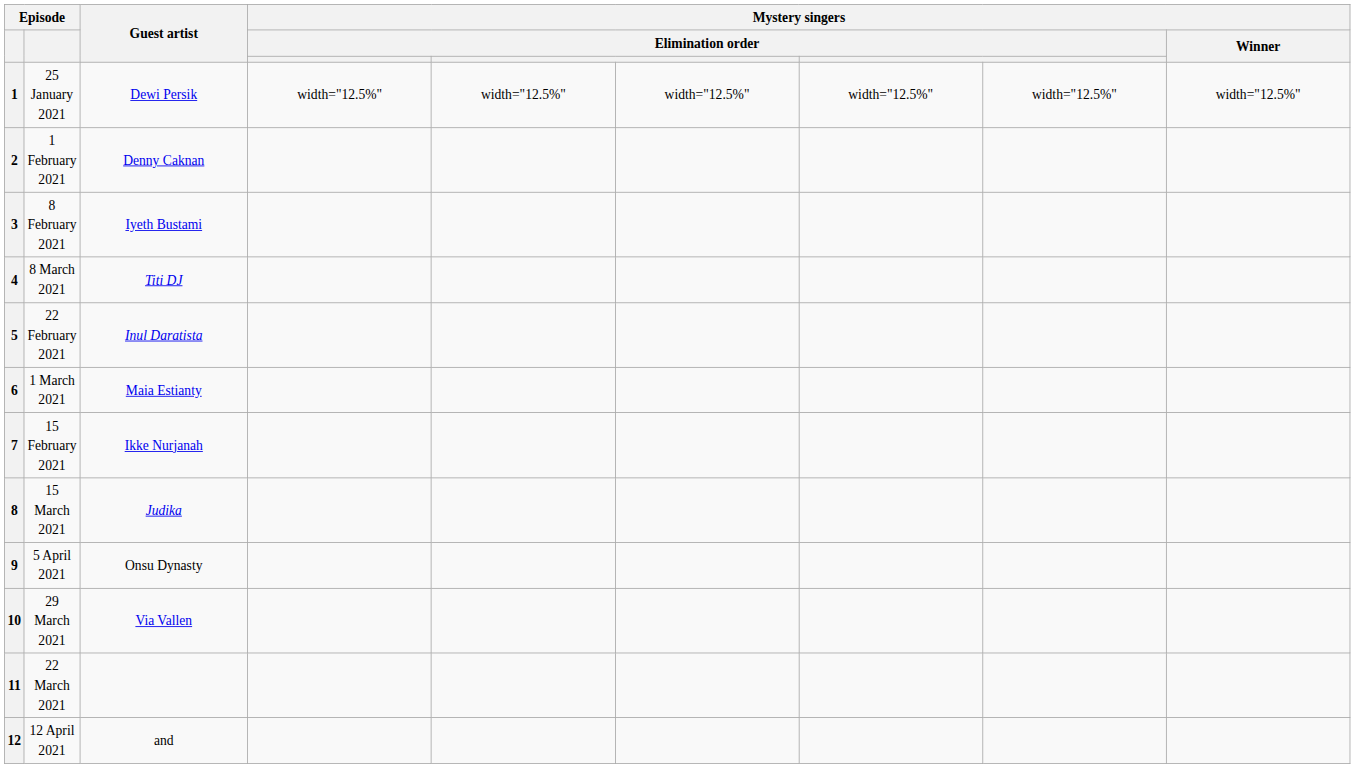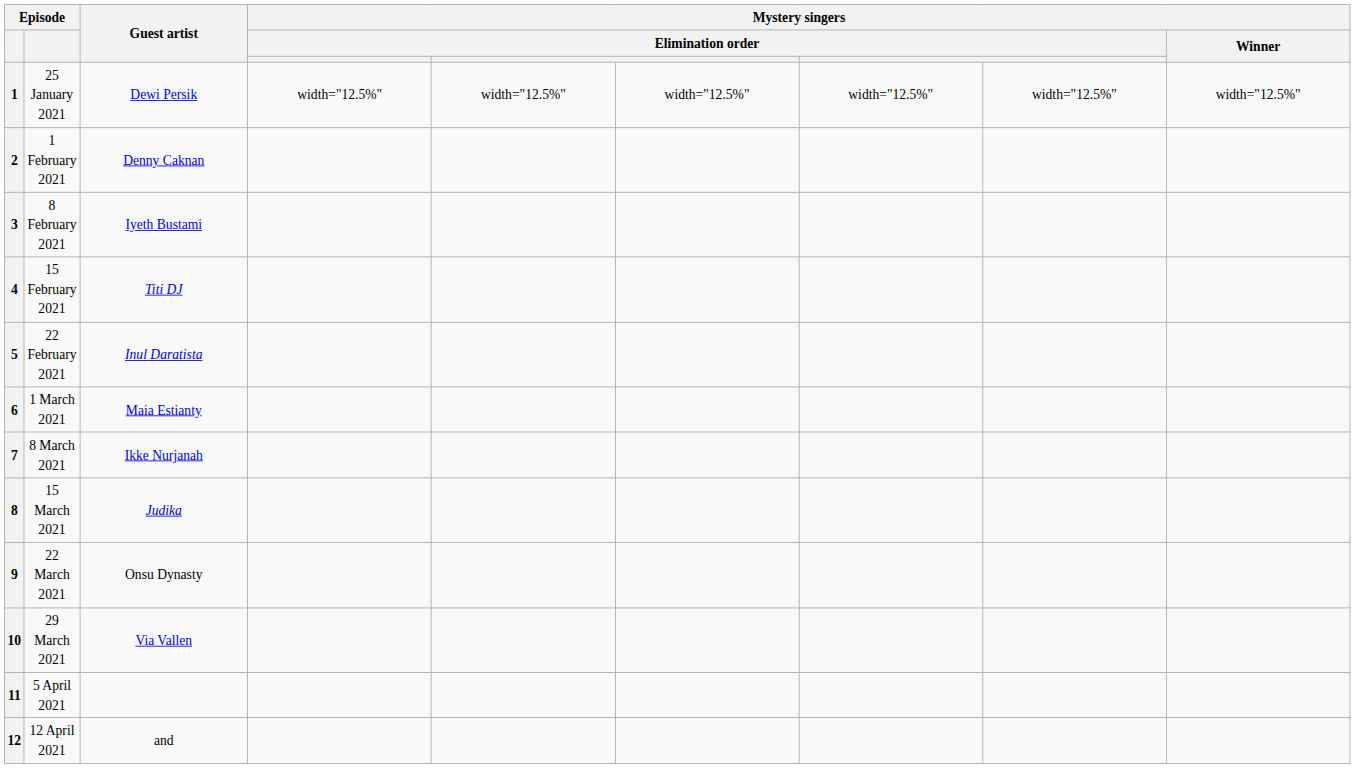4 | column 2: 8 March 2021 -> 15 February 2021
7 | column 2: 15 February 2021 -> 8 March 2021
9 | column 2: 5 April 2021 -> 22 March 2021
11 | column 2: 22 March 2021 -> 5 April 2021
